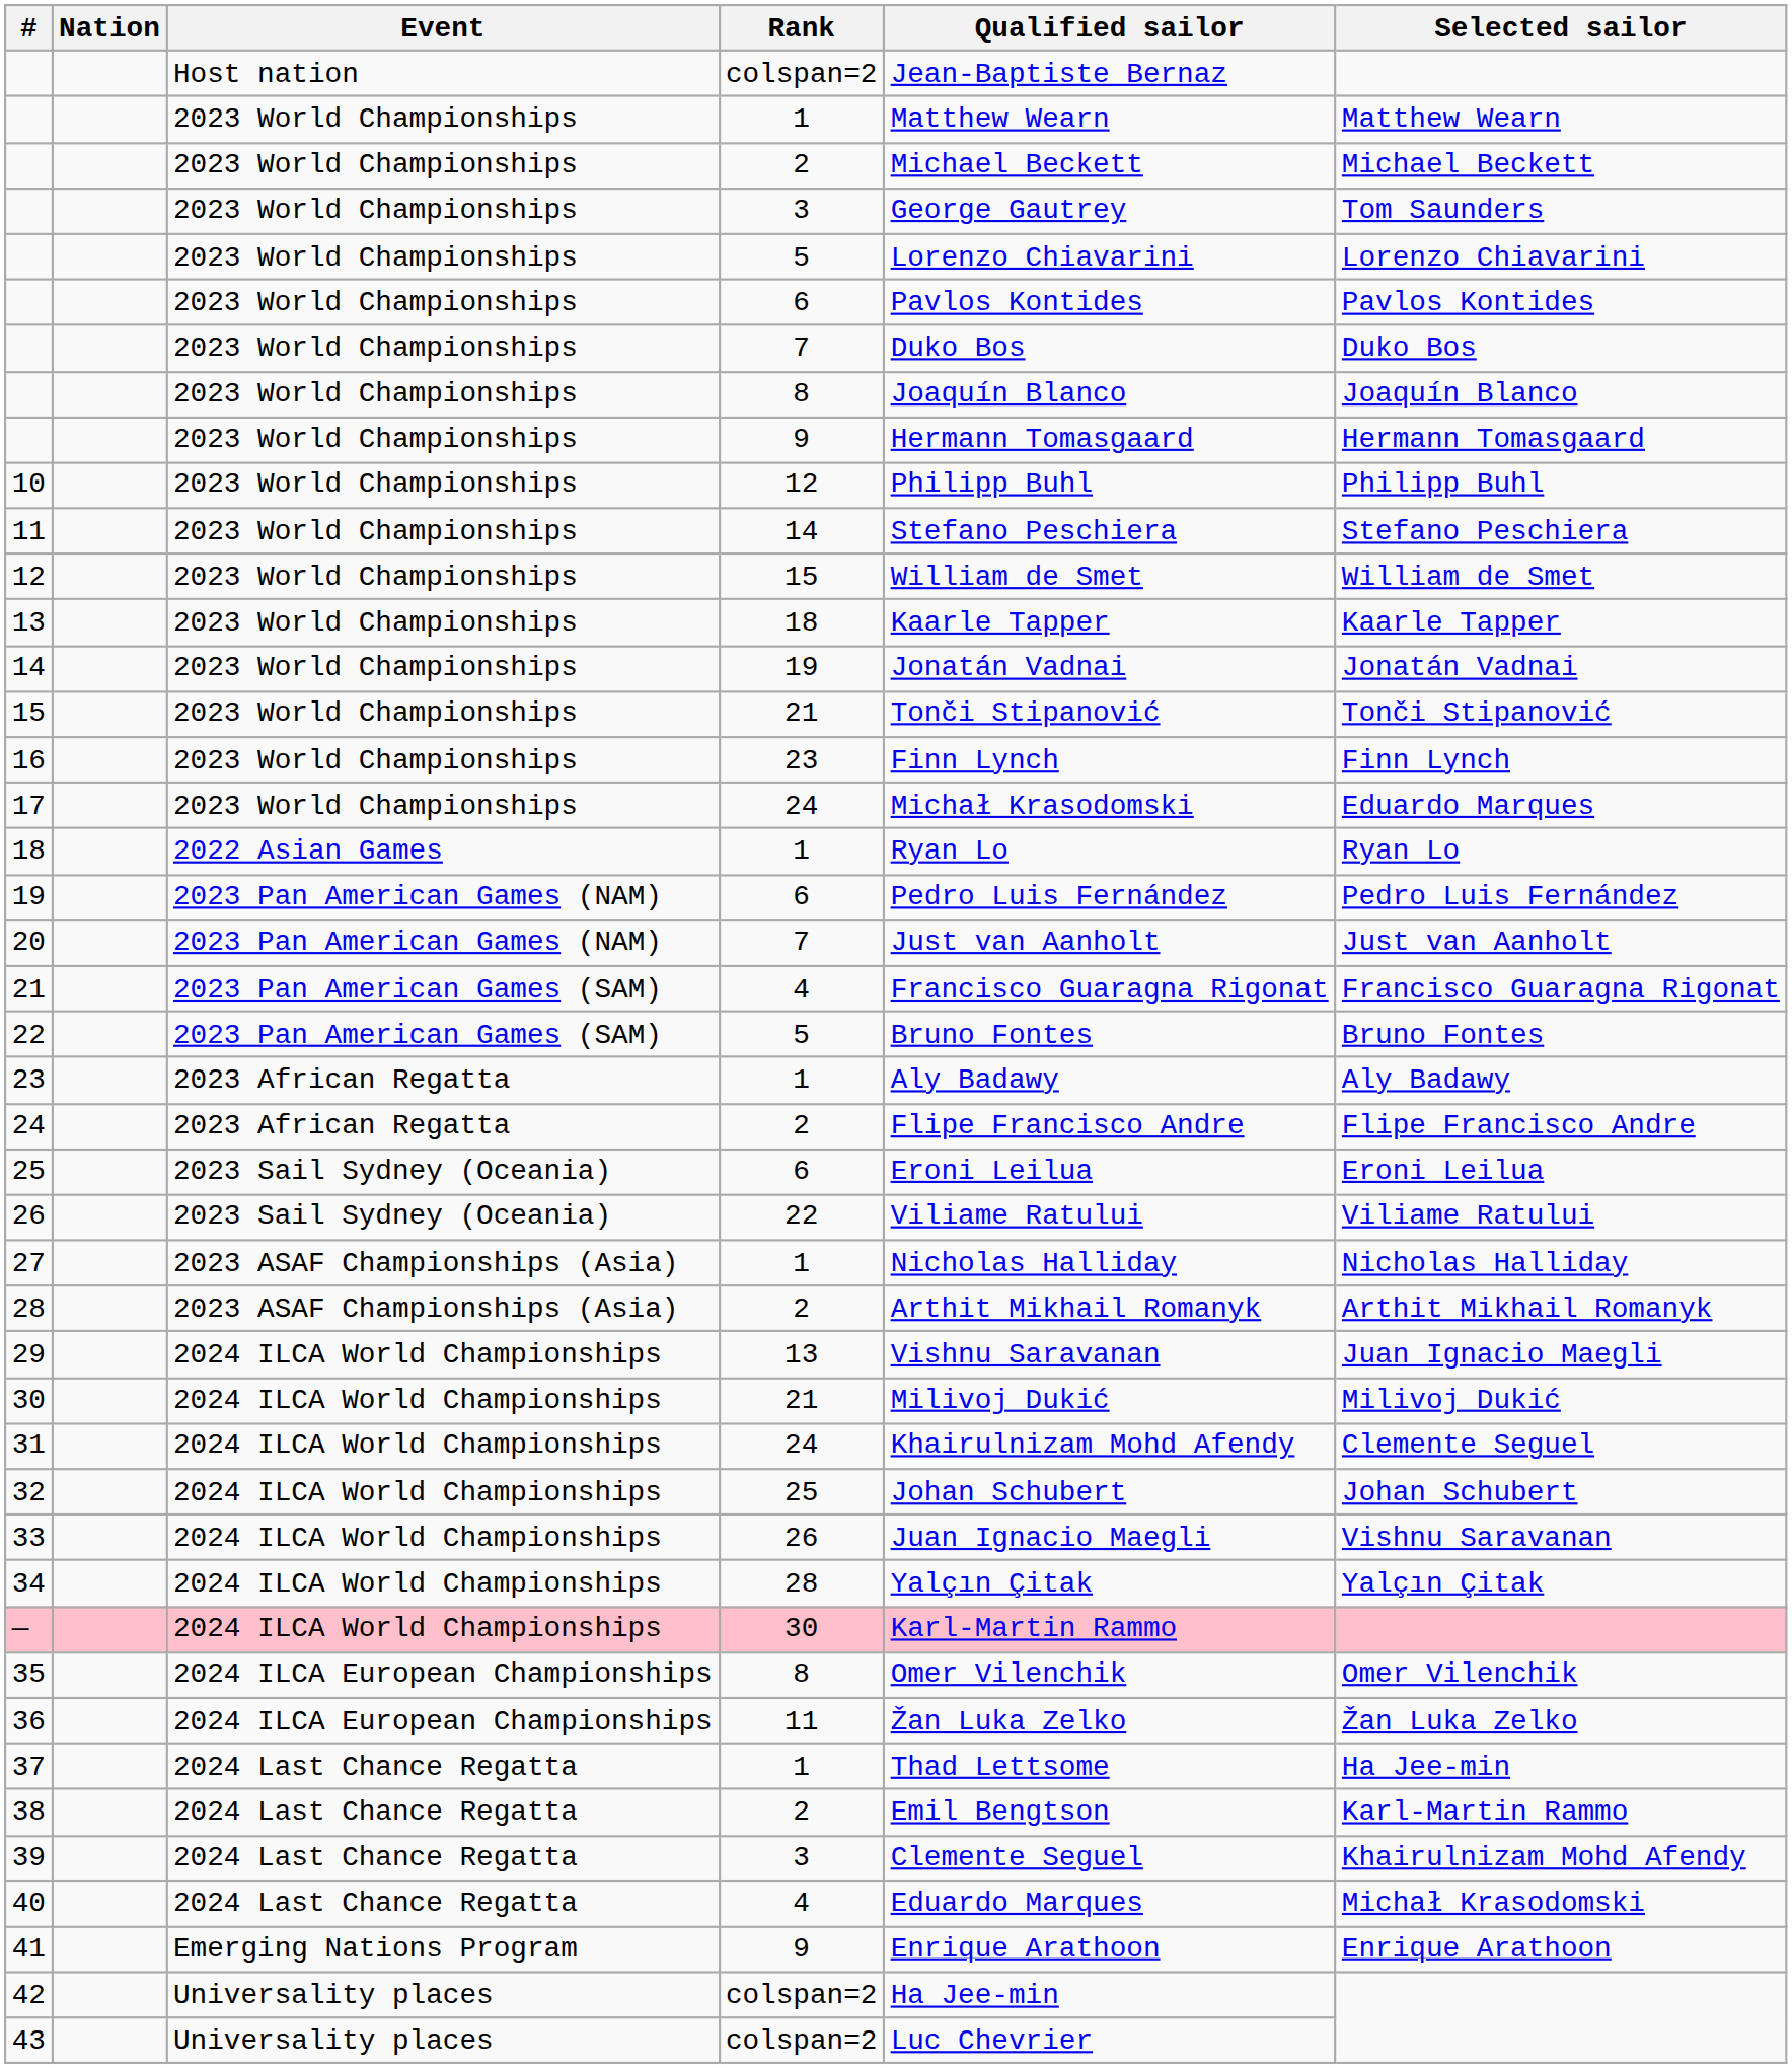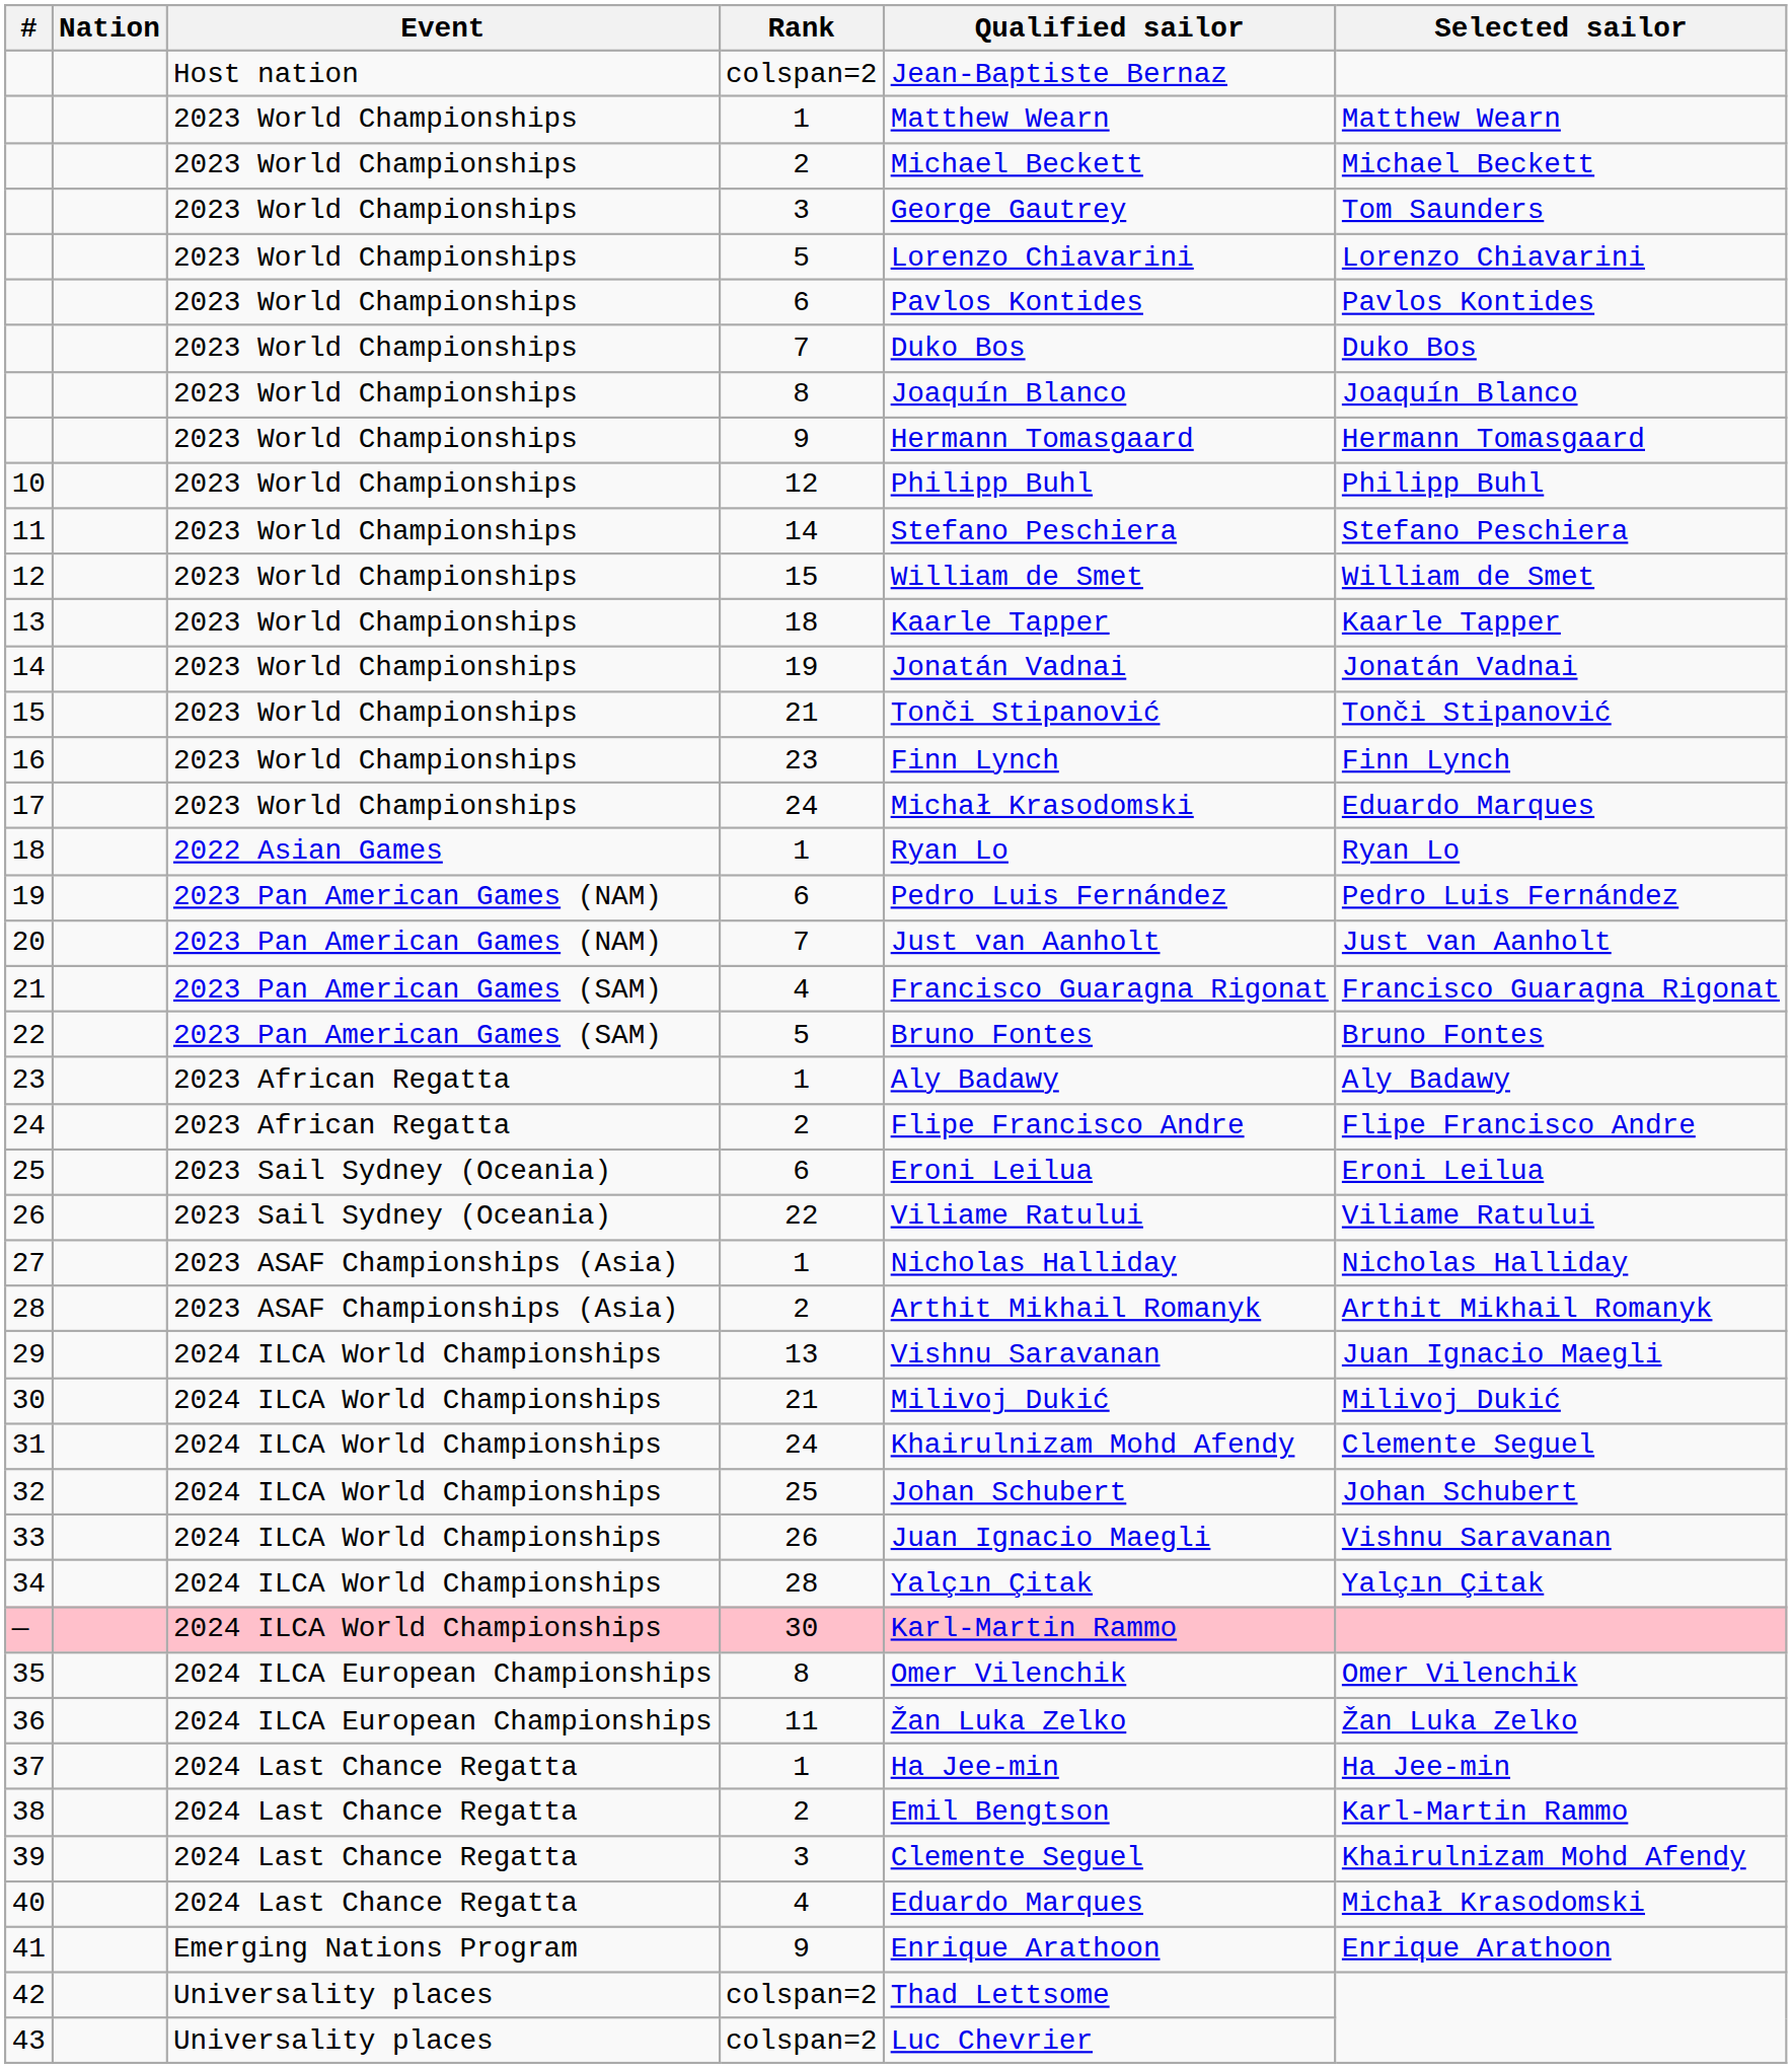37 | Qualified sailor: Thad Lettsome -> Ha Jee-min
42 | Qualified sailor: Ha Jee-min -> Thad Lettsome
